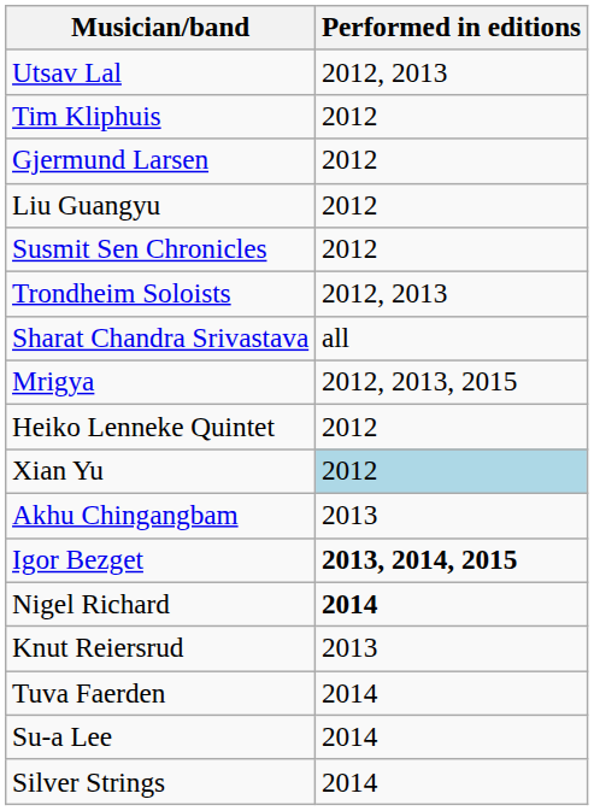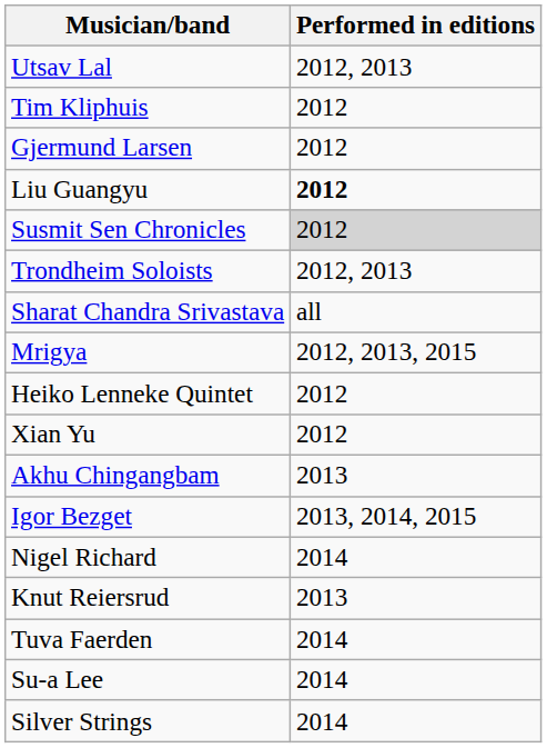Liu Guangyu | Performed in editions: normal -> bold
Susmit Sen Chronicles | Performed in editions: no background -> lightgrey background
Xian Yu | Performed in editions: lightblue background -> no background
Igor Bezget | Performed in editions: bold -> normal
Nigel Richard | Performed in editions: bold -> normal
